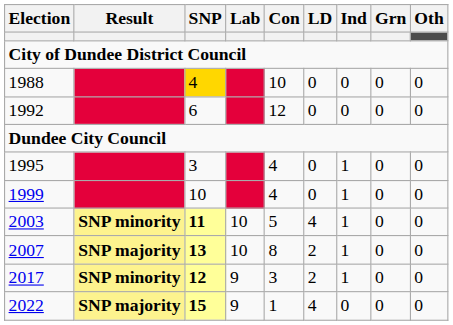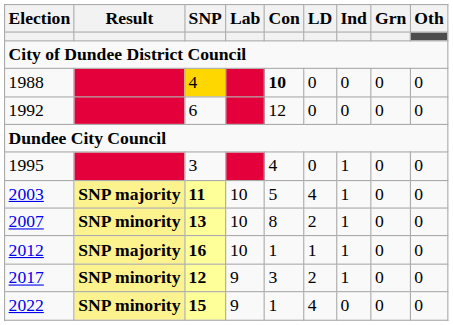1988 | Con: normal -> bold
- row: 1999 | 10 | 4 | 0 | 1 | 0 | 0
2003 | Result: SNP minority -> SNP majority
2007 | Result: SNP majority -> SNP minority
+ row: 2012 | SNP majority | 16 | 10 | 1 | 1 | 1 | 0 | 0
2022 | Result: SNP majority -> SNP minority
